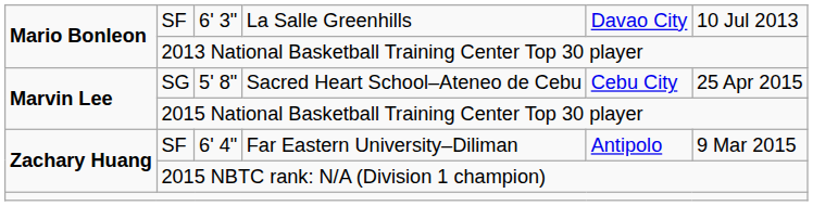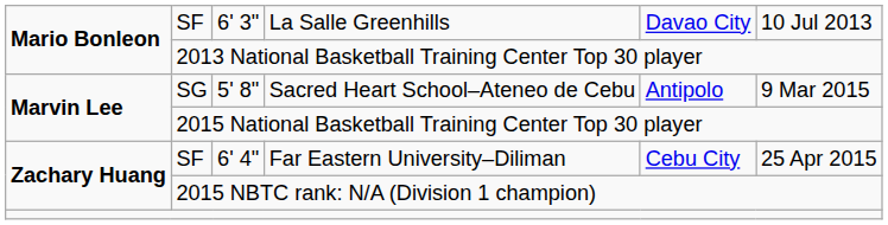SG | column 5: Cebu City -> Antipolo
SG | column 6: 25 Apr 2015 -> 9 Mar 2015
SF / 6' 4" | column 5: Antipolo -> Cebu City
SF / 6' 4" | column 6: 9 Mar 2015 -> 25 Apr 2015
